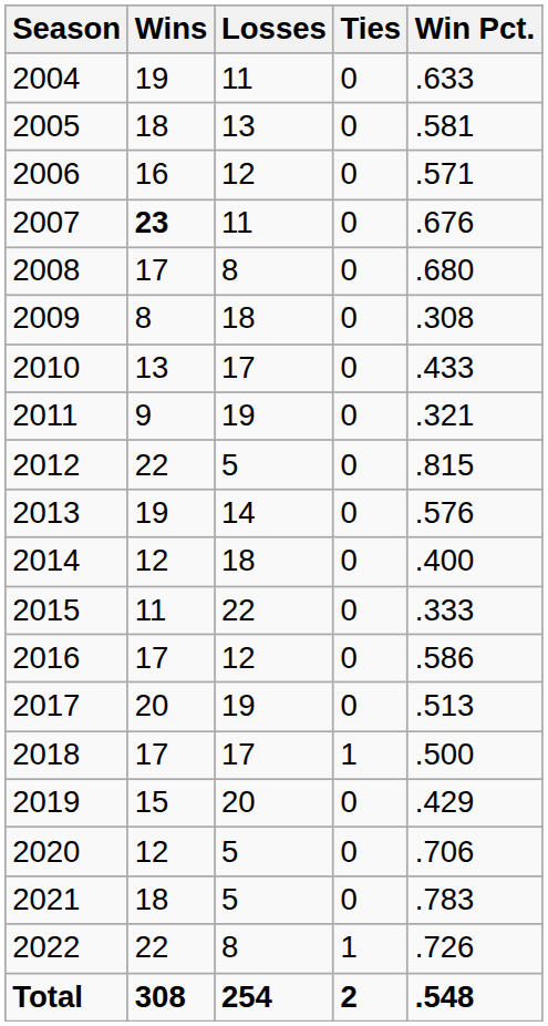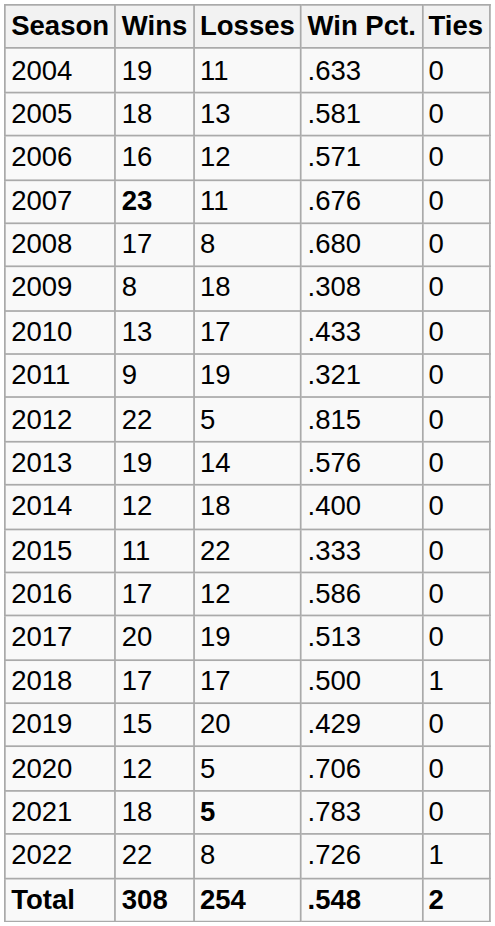columns swapped: Ties <-> Win Pct.
2021 | Losses: normal -> bold
